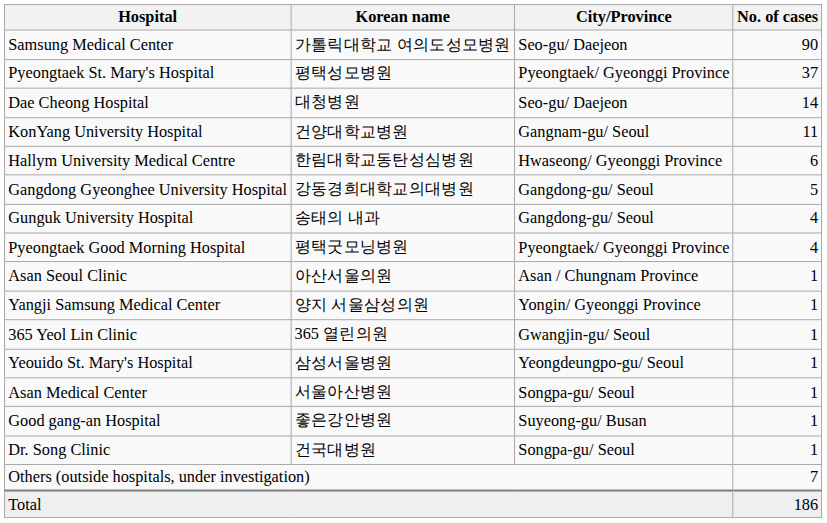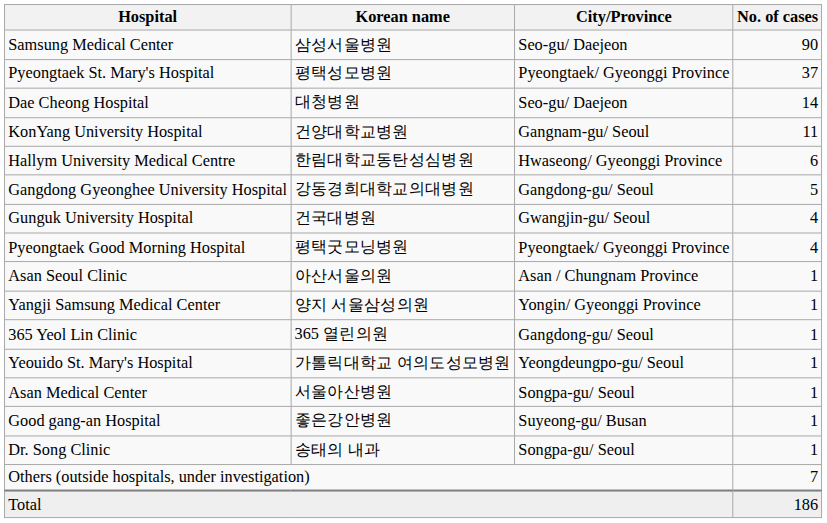Samsung Medical Center | Korean name: 가톨릭대학교 여의도성모병원 -> 삼성서울병원
Gunguk University Hospital | Korean name: 송태의 내과 -> 건국대병원
Gunguk University Hospital | City/Province: Gangdong-gu/ Seoul -> Gwangjin-gu/ Seoul
365 Yeol Lin Clinic | City/Province: Gwangjin-gu/ Seoul -> Gangdong-gu/ Seoul
Yeouido St. Mary's Hospital | Korean name: 삼성서울병원 -> 가톨릭대학교 여의도성모병원
Dr. Song Clinic | Korean name: 건국대병원 -> 송태의 내과
